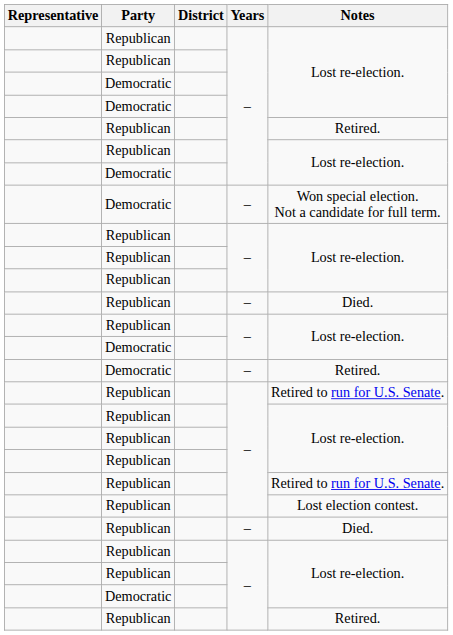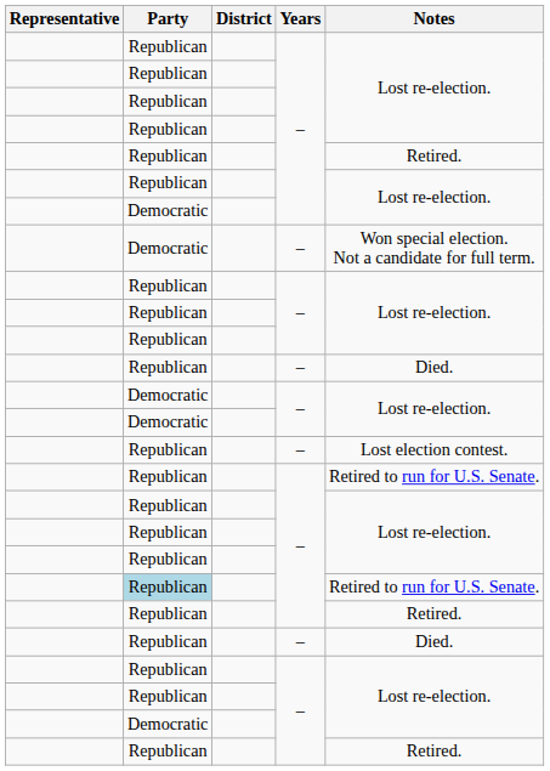row 4 | Party: Democratic -> Republican
row 5 | Party: Democratic -> Republican
row 14 | Party: Republican -> Democratic
row 16 | Party: Democratic -> Republican
row 16 | Notes: Retired. -> Lost election contest.
row 21 | Party: no background -> lightblue background
row 22 | Notes: Lost election contest. -> Retired.
